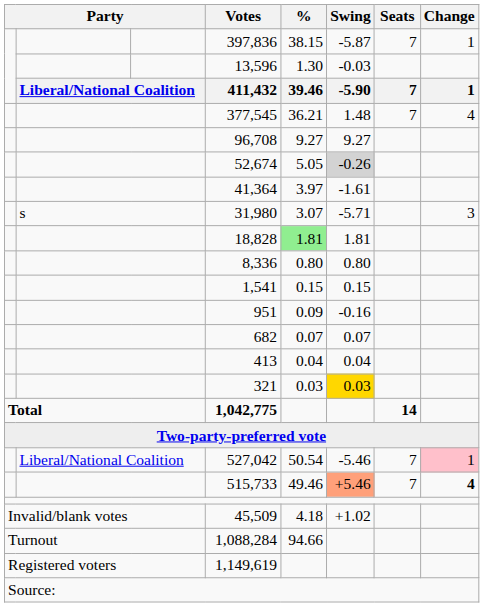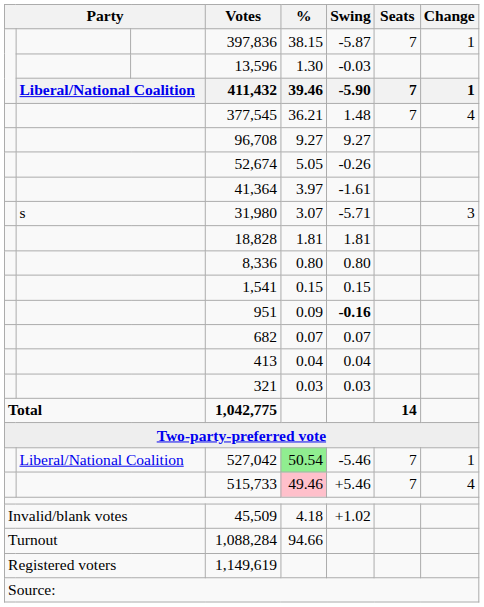52,674 | Swing: lightgrey background -> no background
18,828 | %: lightgreen background -> no background
951 | Swing: normal -> bold
321 | Swing: gold background -> no background
527,042 | %: no background -> lightgreen background
527,042 | Change: pink background -> no background
515,733 | %: no background -> pink background
515,733 | Swing: lightsalmon background -> no background
515,733 | Change: bold -> normal
